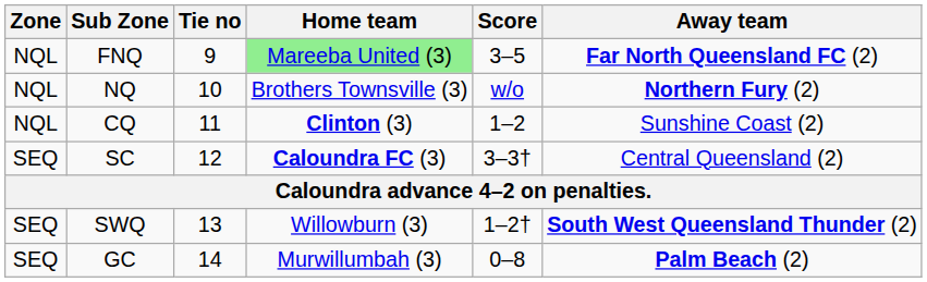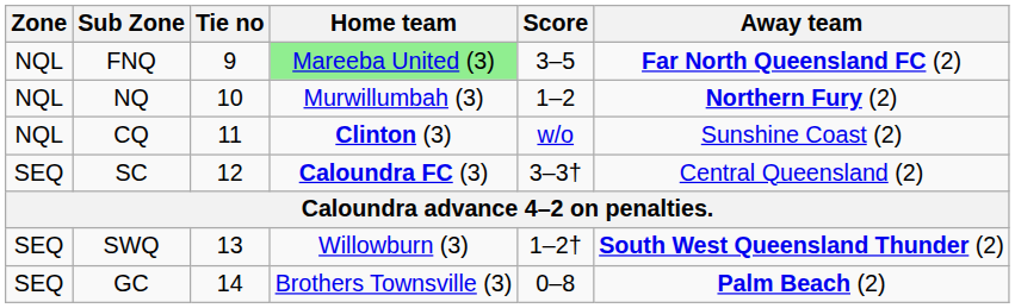NQ | Home team: Brothers Townsville (3) -> Murwillumbah (3)
NQ | Score: w/o -> 1–2
CQ | Score: 1–2 -> w/o
GC | Home team: Murwillumbah (3) -> Brothers Townsville (3)
